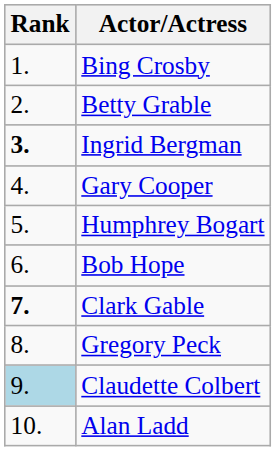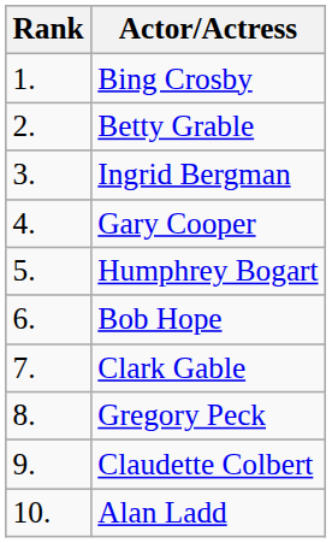Ingrid Bergman | Rank: bold -> normal
Clark Gable | Rank: bold -> normal
Claudette Colbert | Rank: lightblue background -> no background
